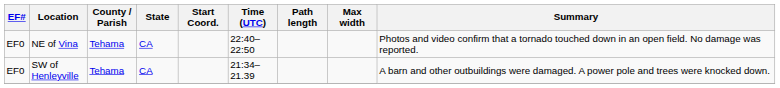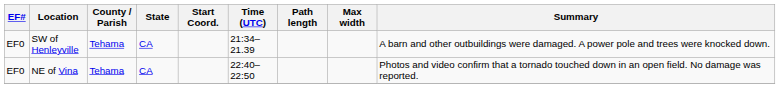rows swapped: SW of Henleyville <-> NE of Vina
